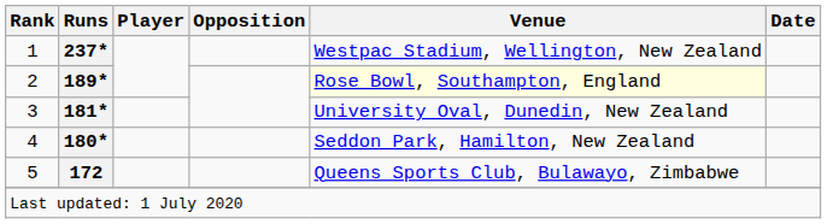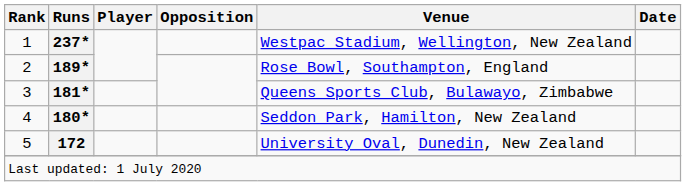2 | Venue: lightyellow background -> no background
3 | Venue: University Oval, Dunedin, New Zealand -> Queens Sports Club, Bulawayo, Zimbabwe
5 | Venue: Queens Sports Club, Bulawayo, Zimbabwe -> University Oval, Dunedin, New Zealand
